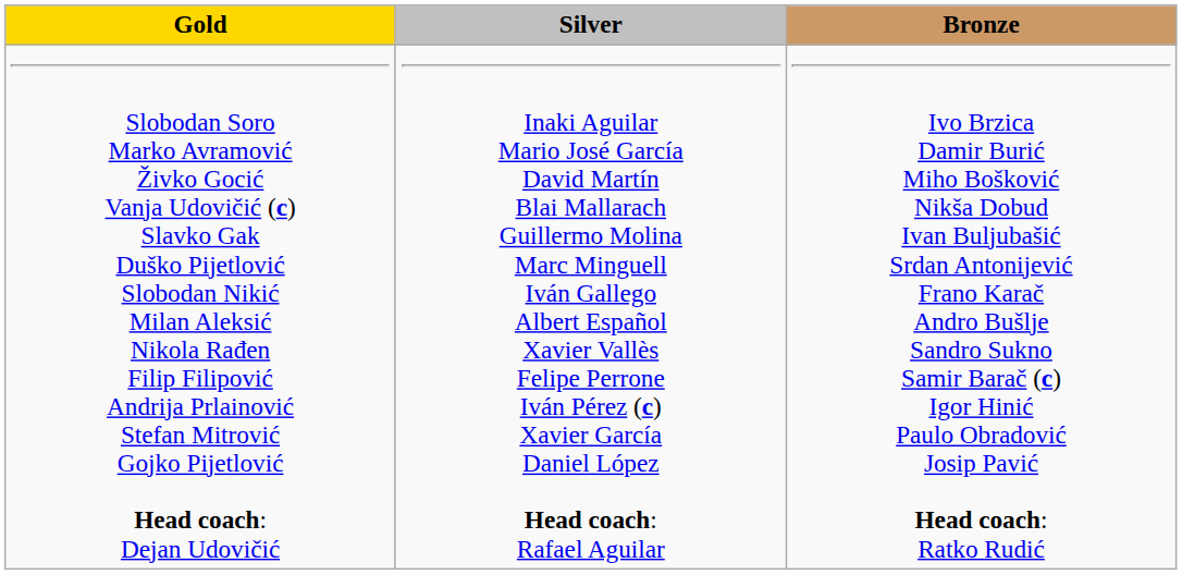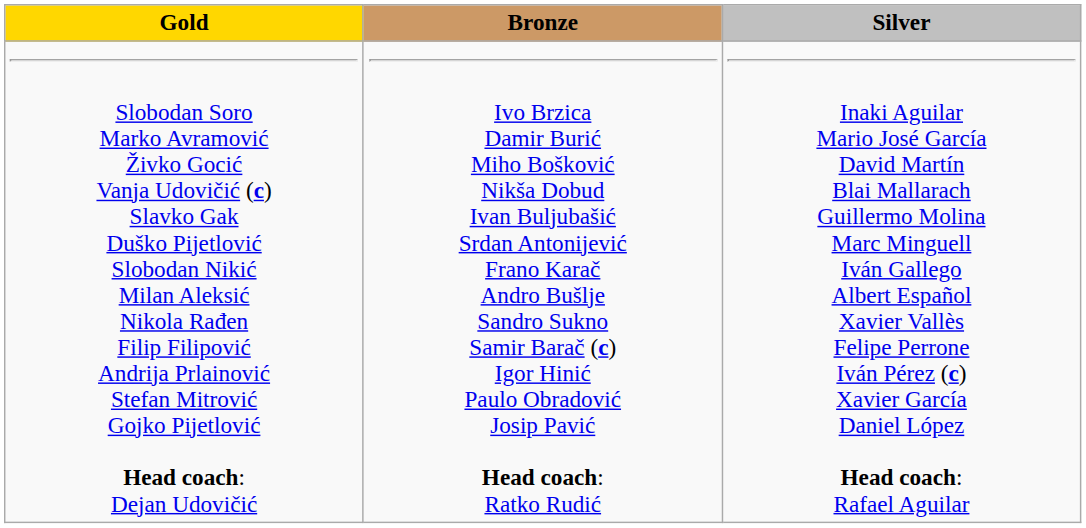columns swapped: Silver <-> Bronze
